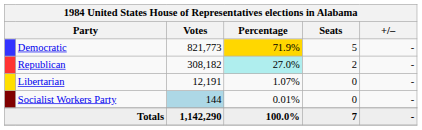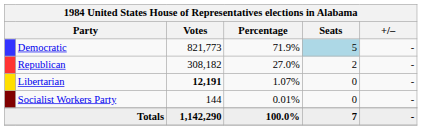Democratic | Percentage: gold background -> no background
Democratic | Seats: no background -> lightblue background
Republican | Percentage: paleturquoise background -> no background
Libertarian | Votes: normal -> bold
Socialist Workers Party | Votes: lightblue background -> no background
